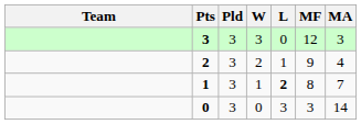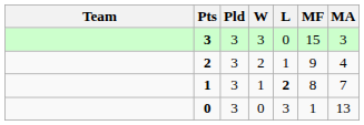row 2 | MF: 12 -> 15
row 5 | MF: 3 -> 1
row 5 | MA: 14 -> 13
